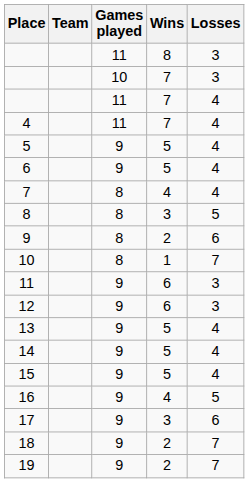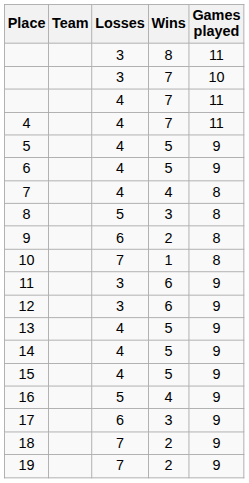columns swapped: Games played <-> Losses
